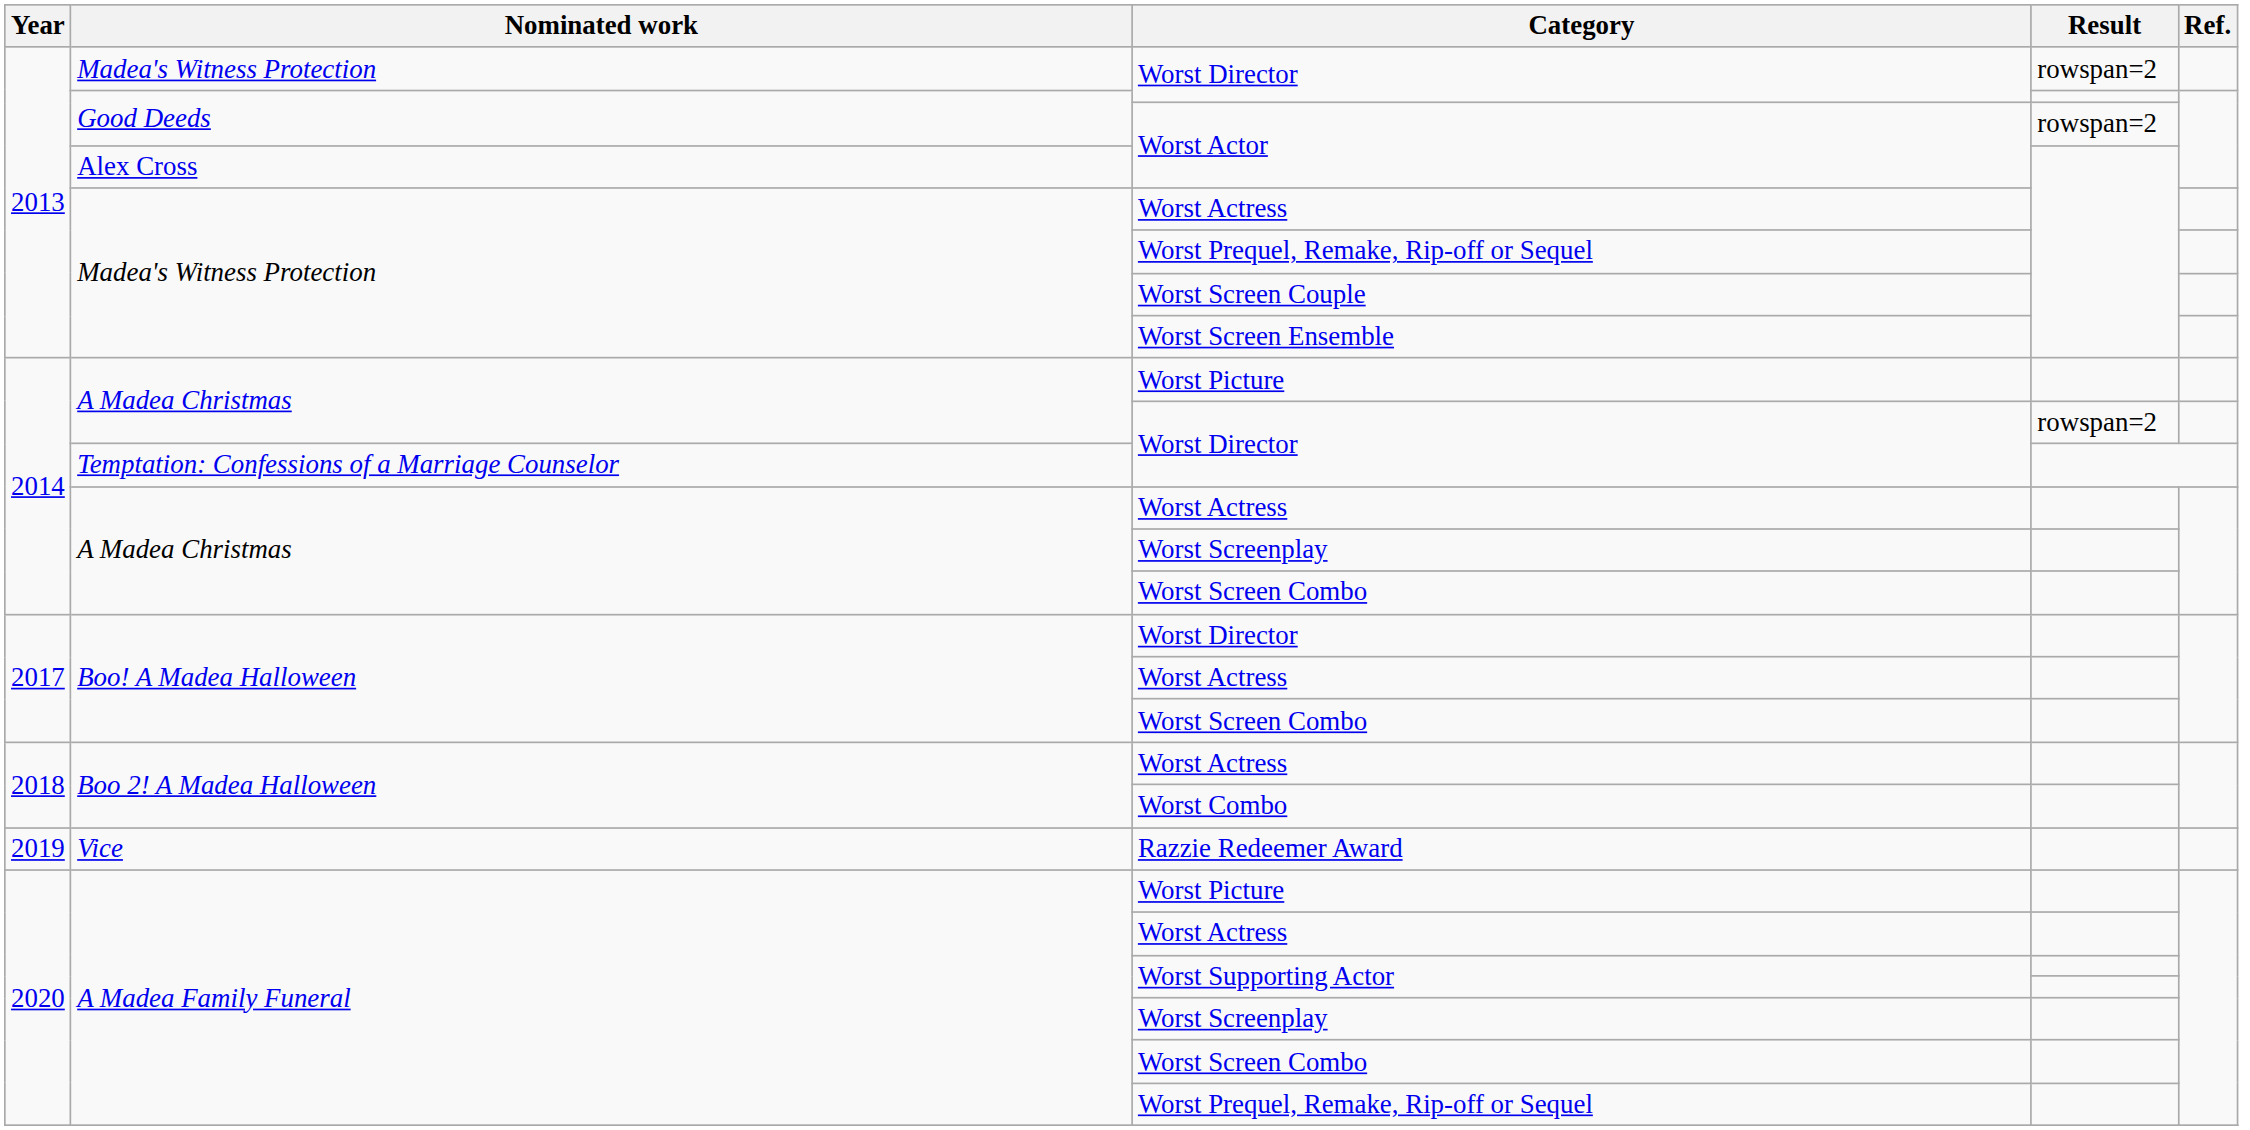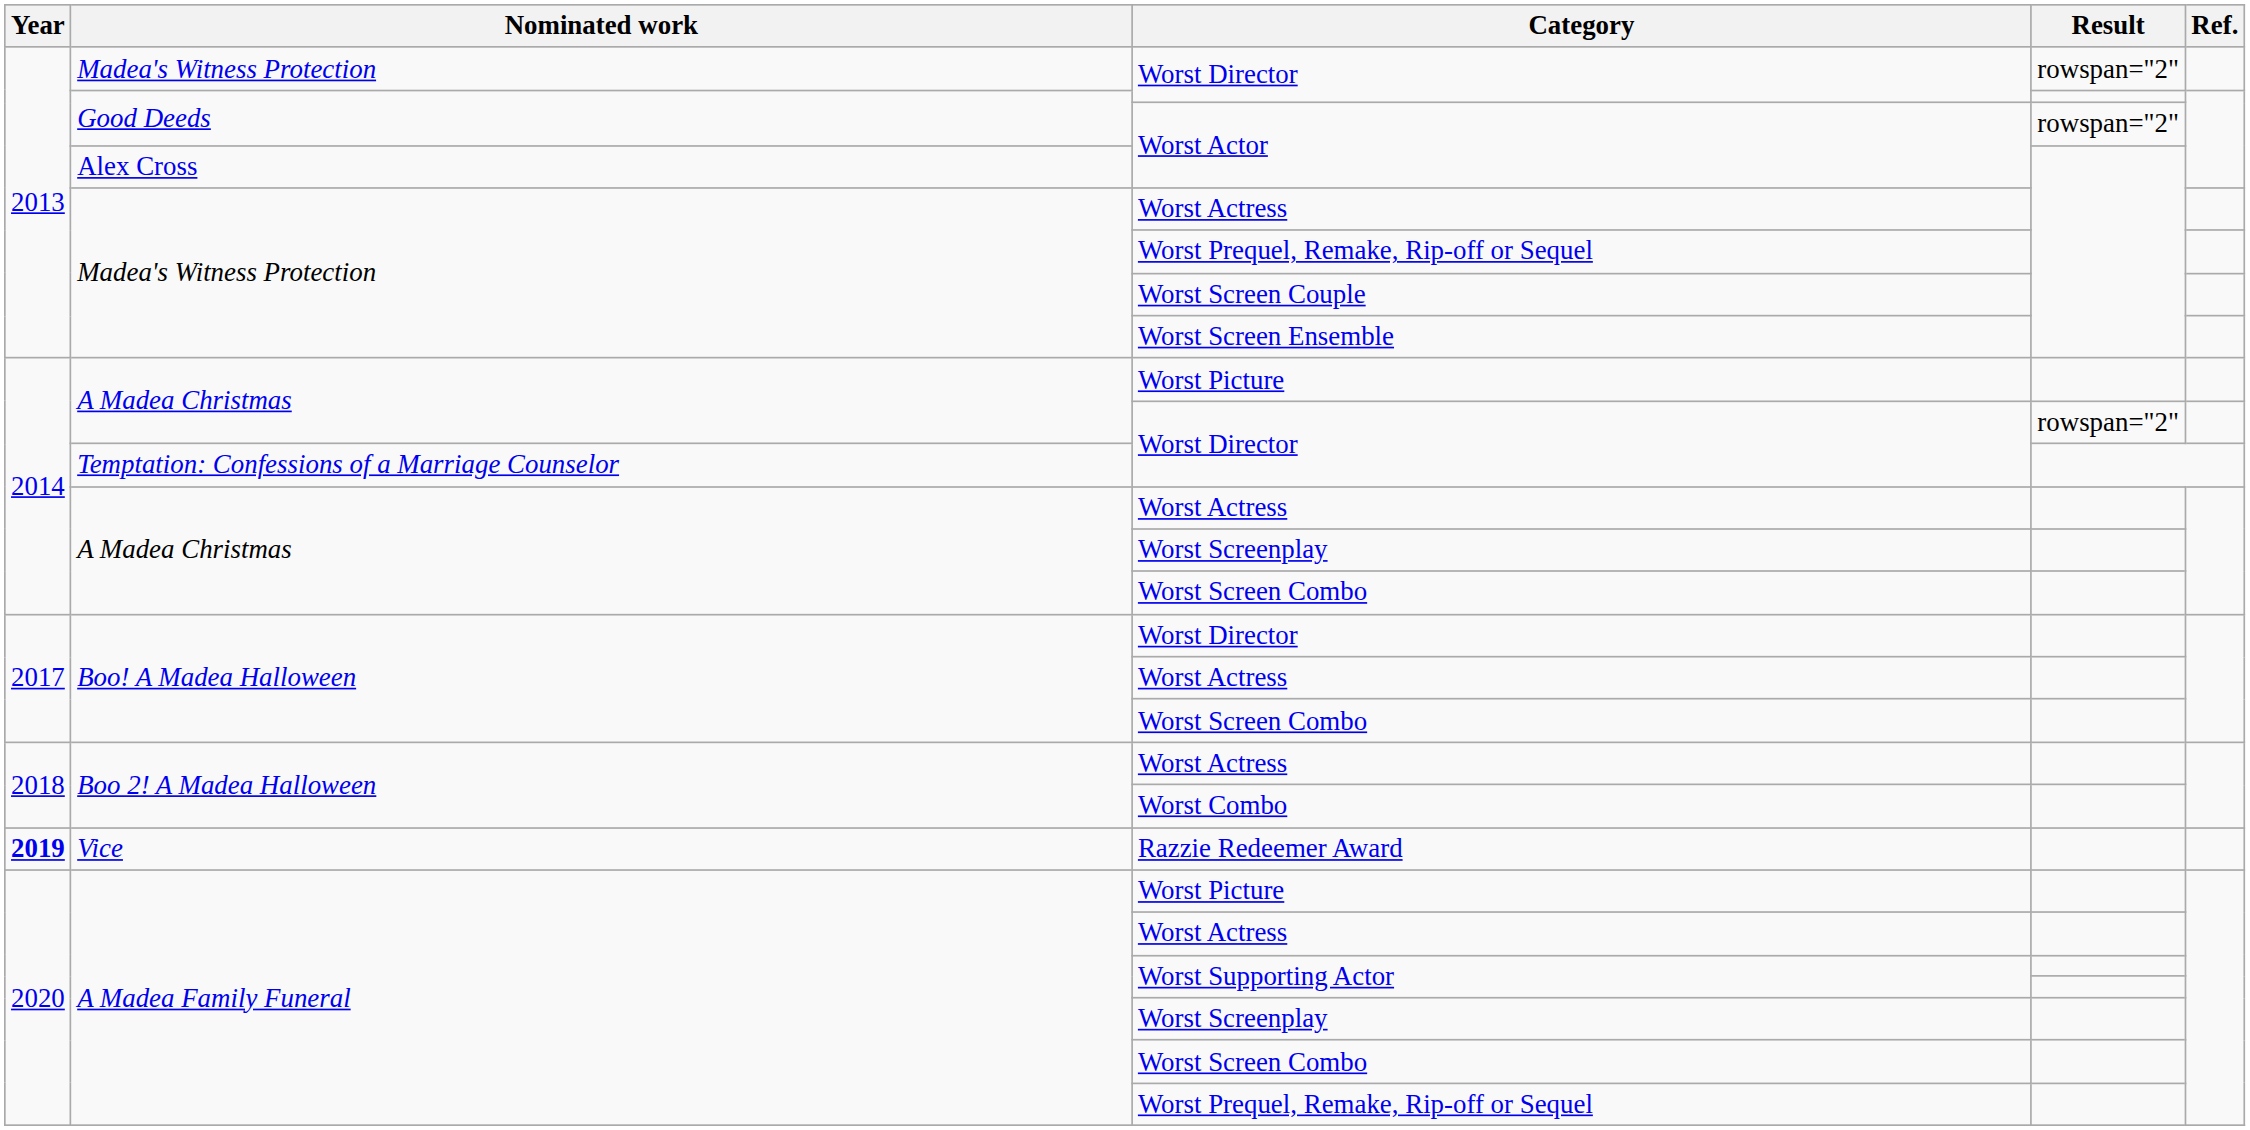Madea's Witness Protection / Worst Director | Result: rowspan=2 -> rowspan="2"
Good Deeds / Worst Actor | Result: rowspan=2 -> rowspan="2"
A Madea Christmas / Worst Director | Result: rowspan=2 -> rowspan="2"
Razzie Redeemer Award | Year: normal -> bold
